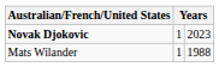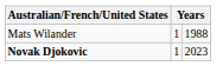rows swapped: Mats Wilander <-> Novak Djokovic
